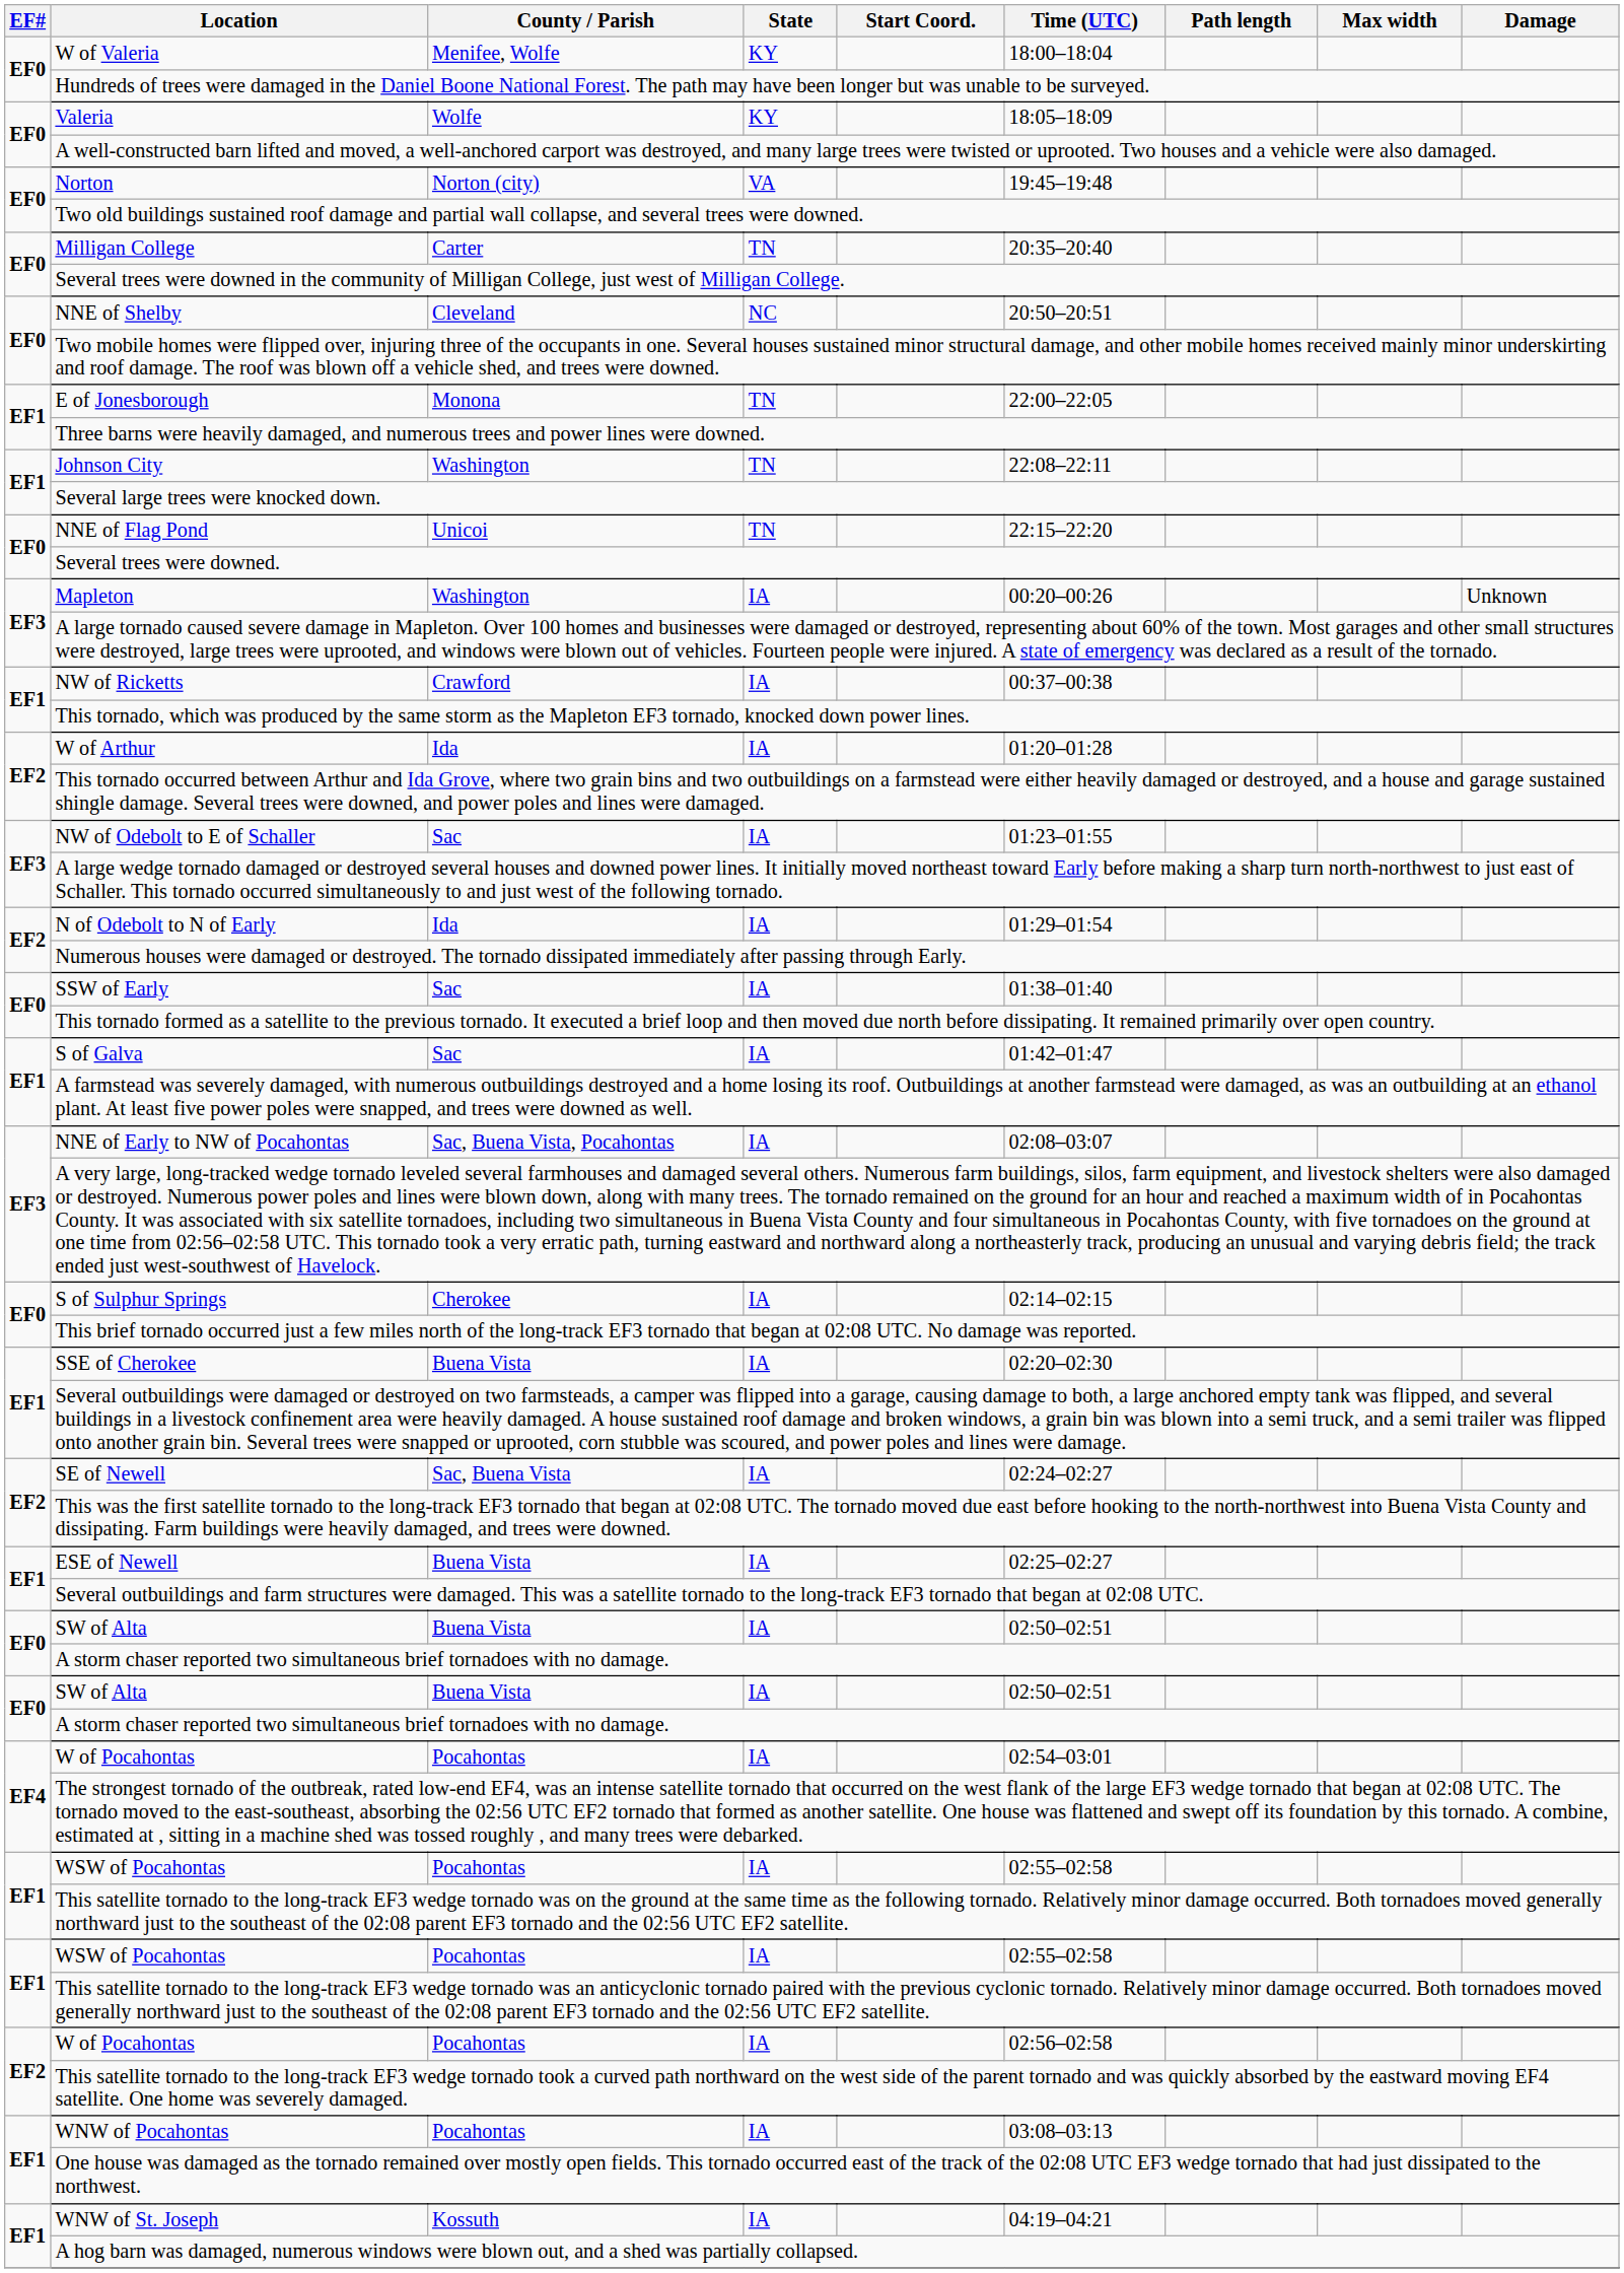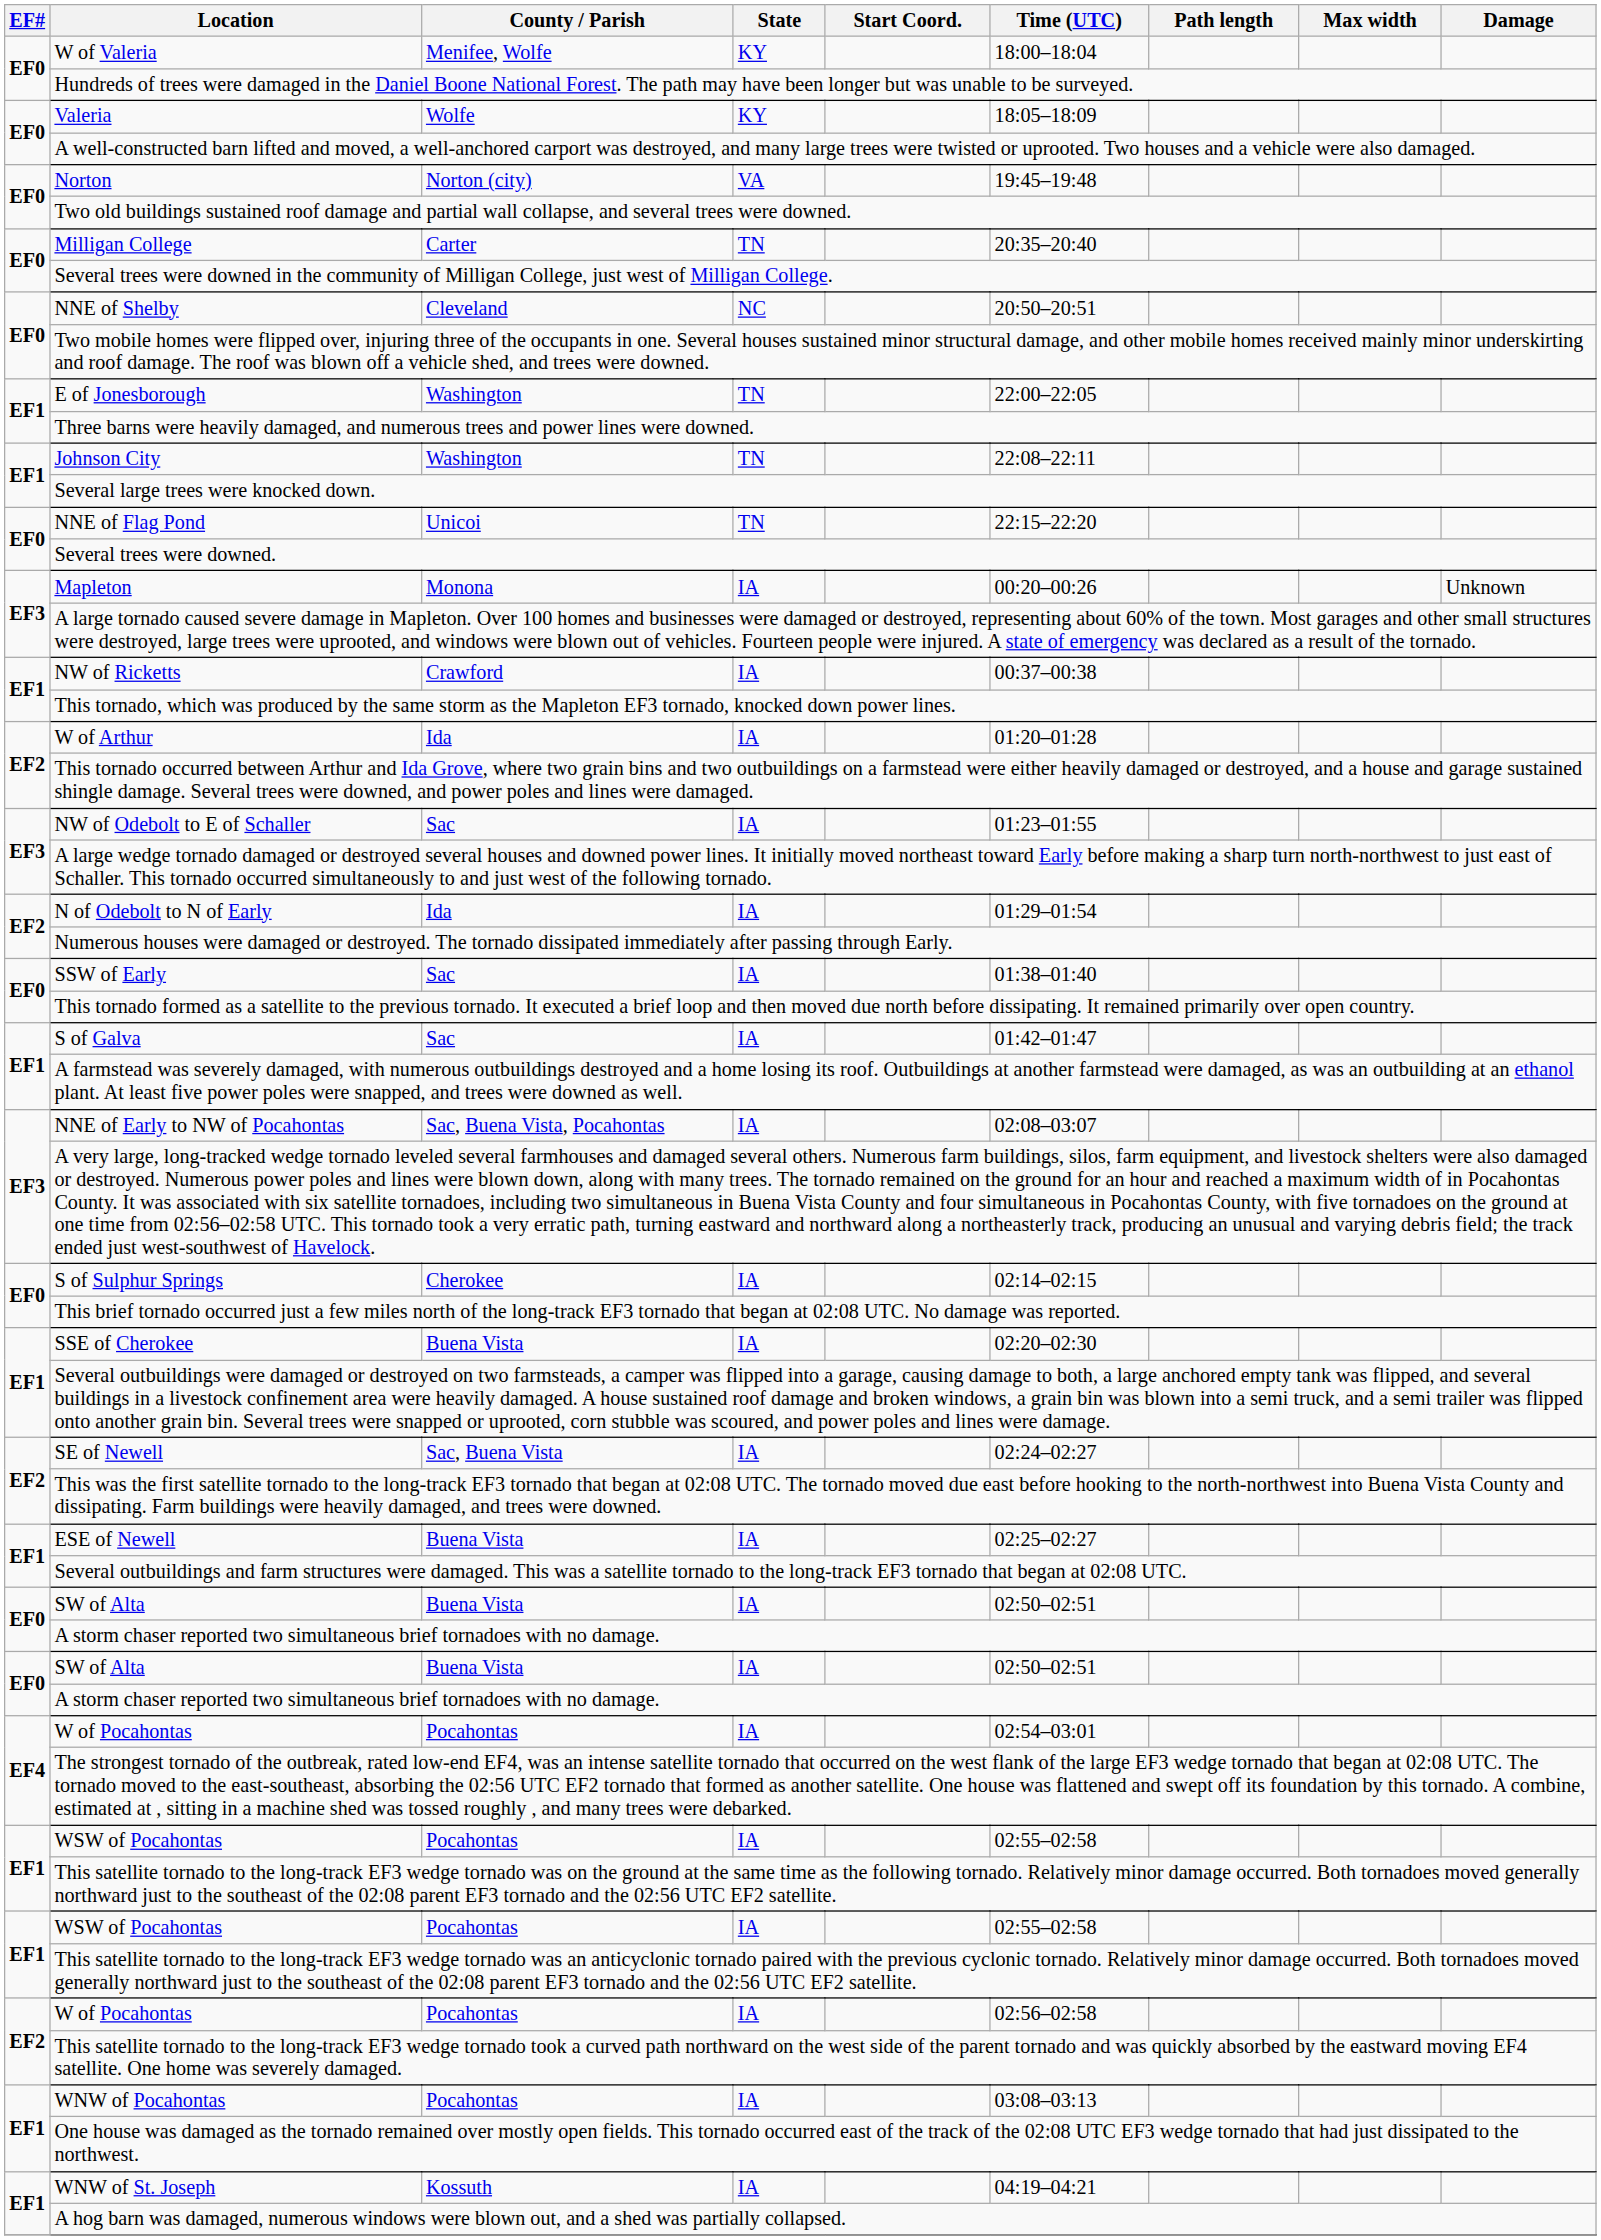E of Jonesborough | County / Parish: Monona -> Washington
Mapleton | County / Parish: Washington -> Monona
